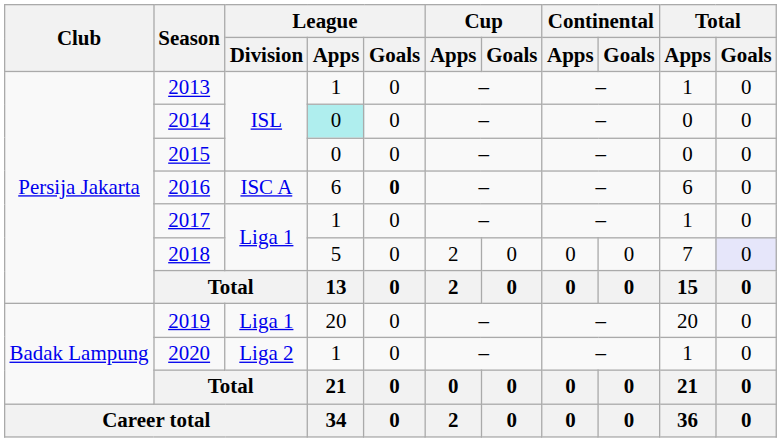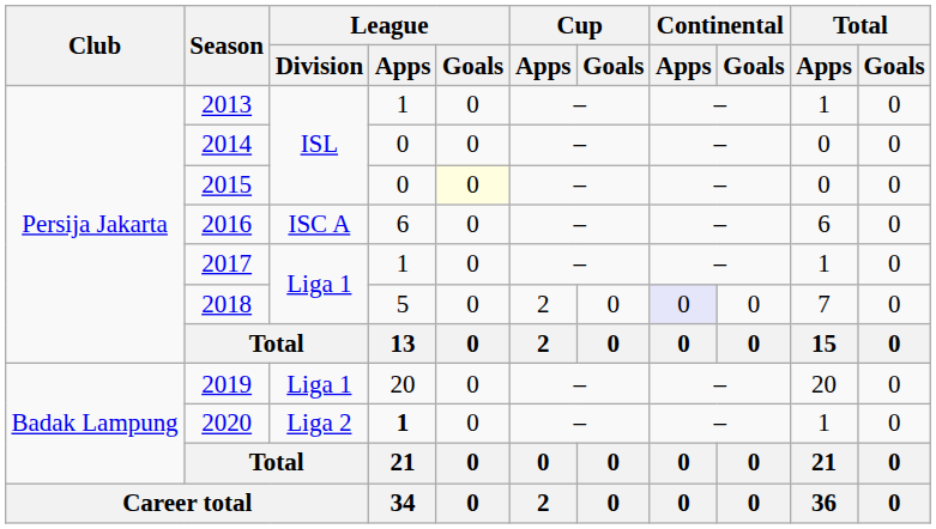2014 | League / Apps: paleturquoise background -> no background
2015 | League / Goals: no background -> lightyellow background
2016 | League / Goals: bold -> normal
2018 | Continental / Apps: no background -> lavender background
2018 | Total / Goals: lavender background -> no background
2020 | League / Apps: normal -> bold
